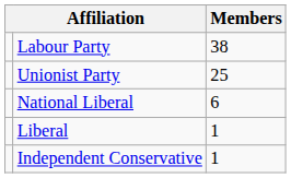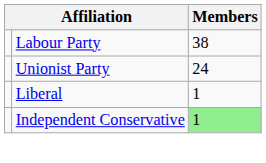Unionist Party | Members: 25 -> 24
- row: National Liberal | 6
Independent Conservative | Members: no background -> lightgreen background
